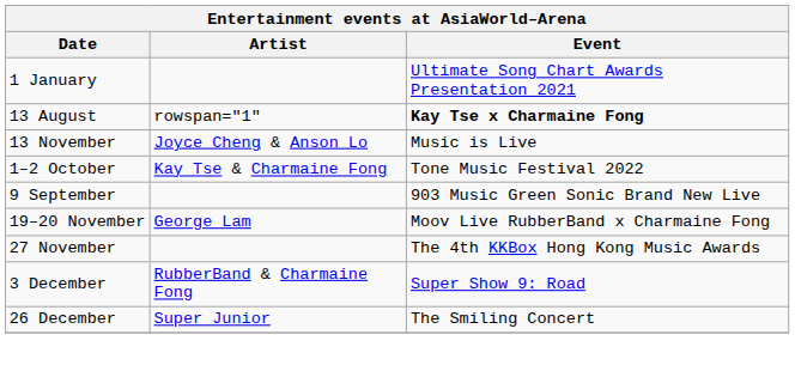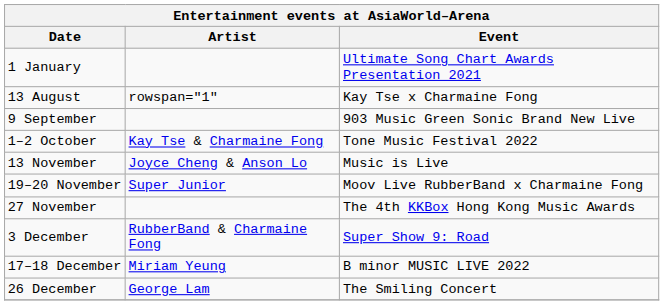13 August | Event: bold -> normal
rows swapped: 9 September <-> 13 November
19–20 November | Artist: George Lam -> Super Junior
+ row: 17–18 December | Miriam Yeung | B minor MUSIC LIVE 2022
26 December | Artist: Super Junior -> George Lam
